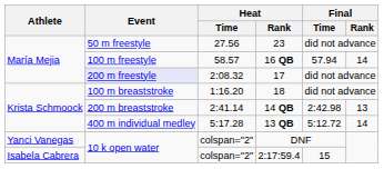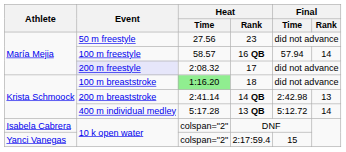18 | Heat / Time: no background -> lightgreen background
DNF | Athlete: Yanci Vanegas -> Isabela Cabrera
2:17:59.4 | Athlete: Isabela Cabrera -> Yanci Vanegas
